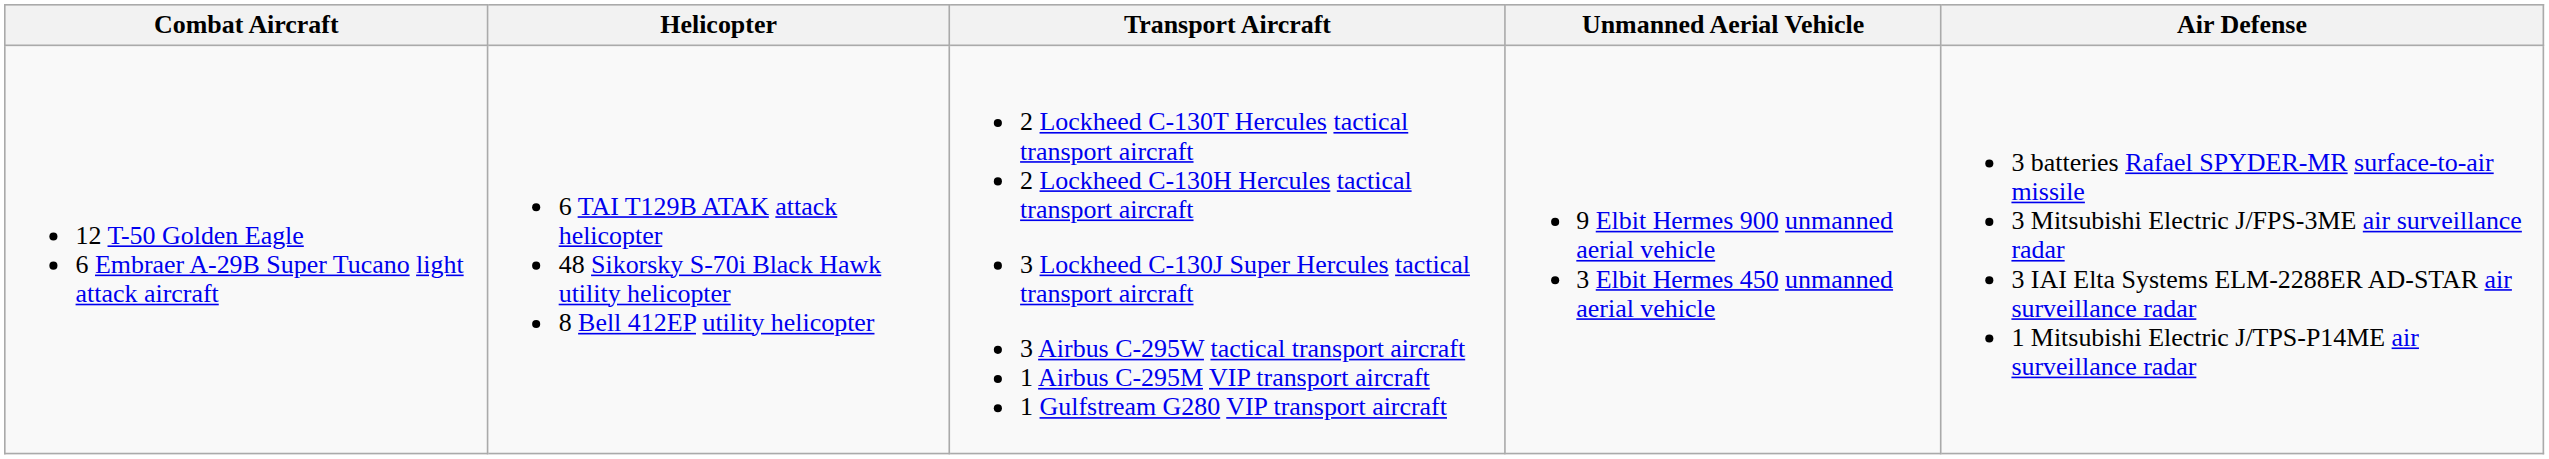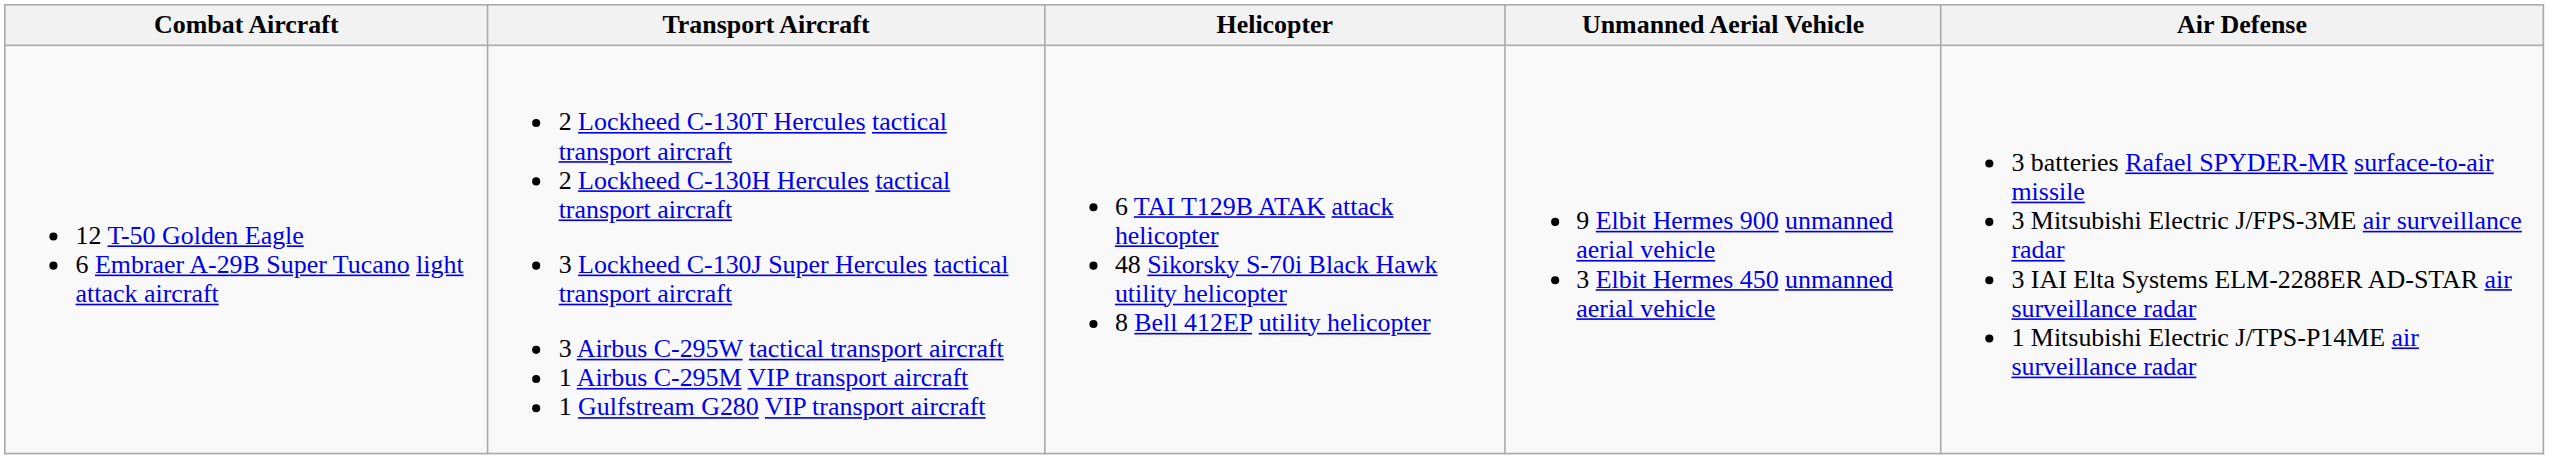columns swapped: Transport Aircraft <-> Helicopter
